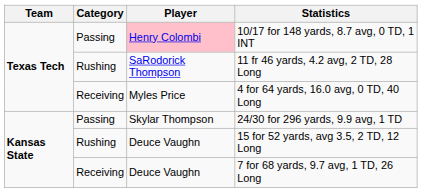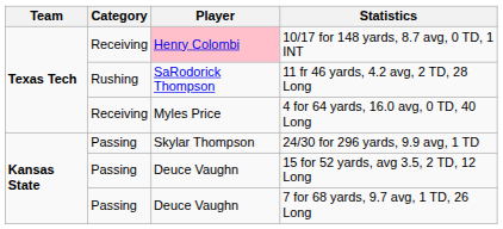10/17 for 148 yards, 8.7 avg, 0 TD, 1 INT | Category: Passing -> Receiving
15 for 52 yards, avg 3.5, 2 TD, 12 Long | Category: Rushing -> Passing
7 for 68 yards, 9.7 avg, 1 TD, 26 Long | Category: Receiving -> Passing
